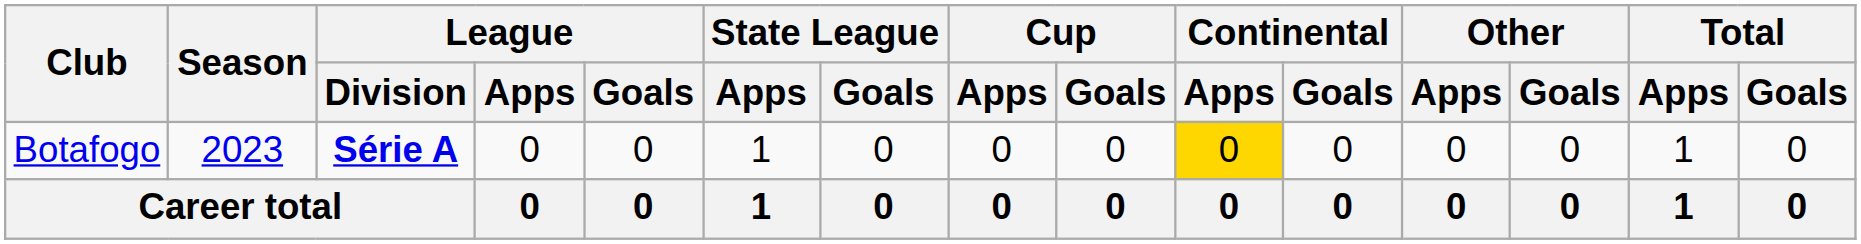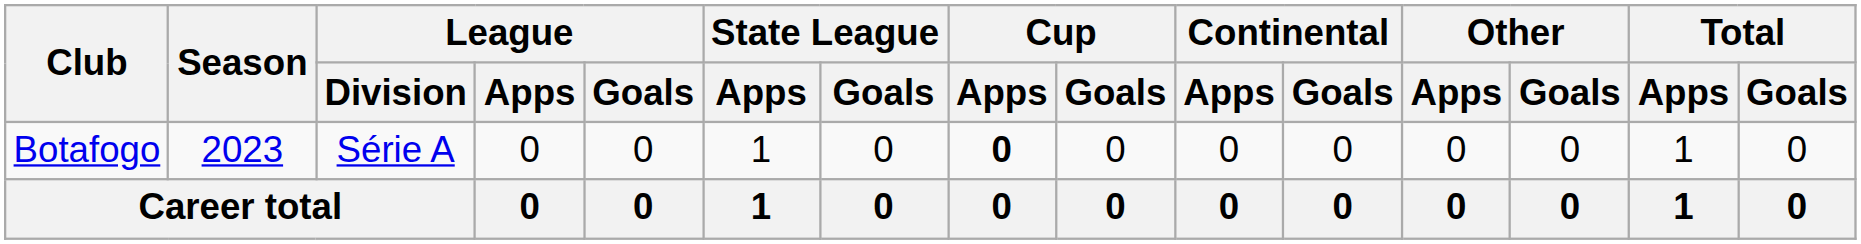Botafogo | League / Division: bold -> normal
Botafogo | Cup / Apps: normal -> bold
Botafogo | Continental / Apps: gold background -> no background
